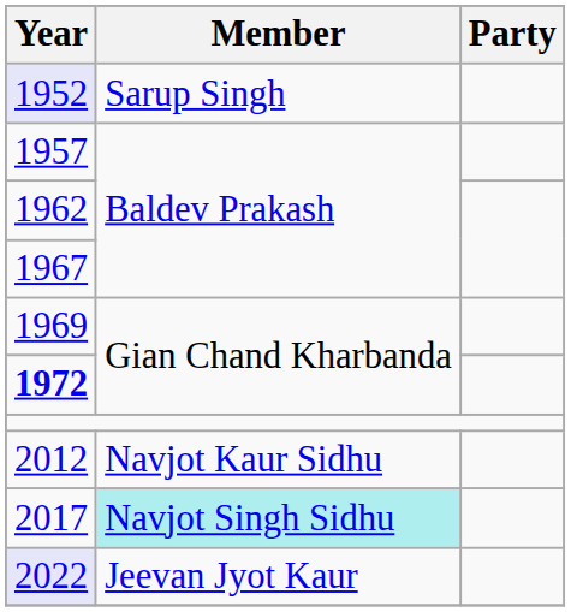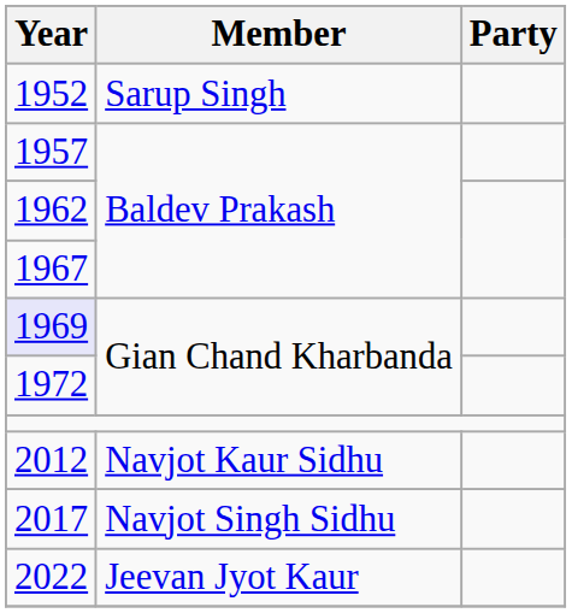1952 | Year: lavender background -> no background
1969 | Year: no background -> lavender background
1972 | Year: bold -> normal
2017 | Member: paleturquoise background -> no background
2022 | Year: lavender background -> no background
